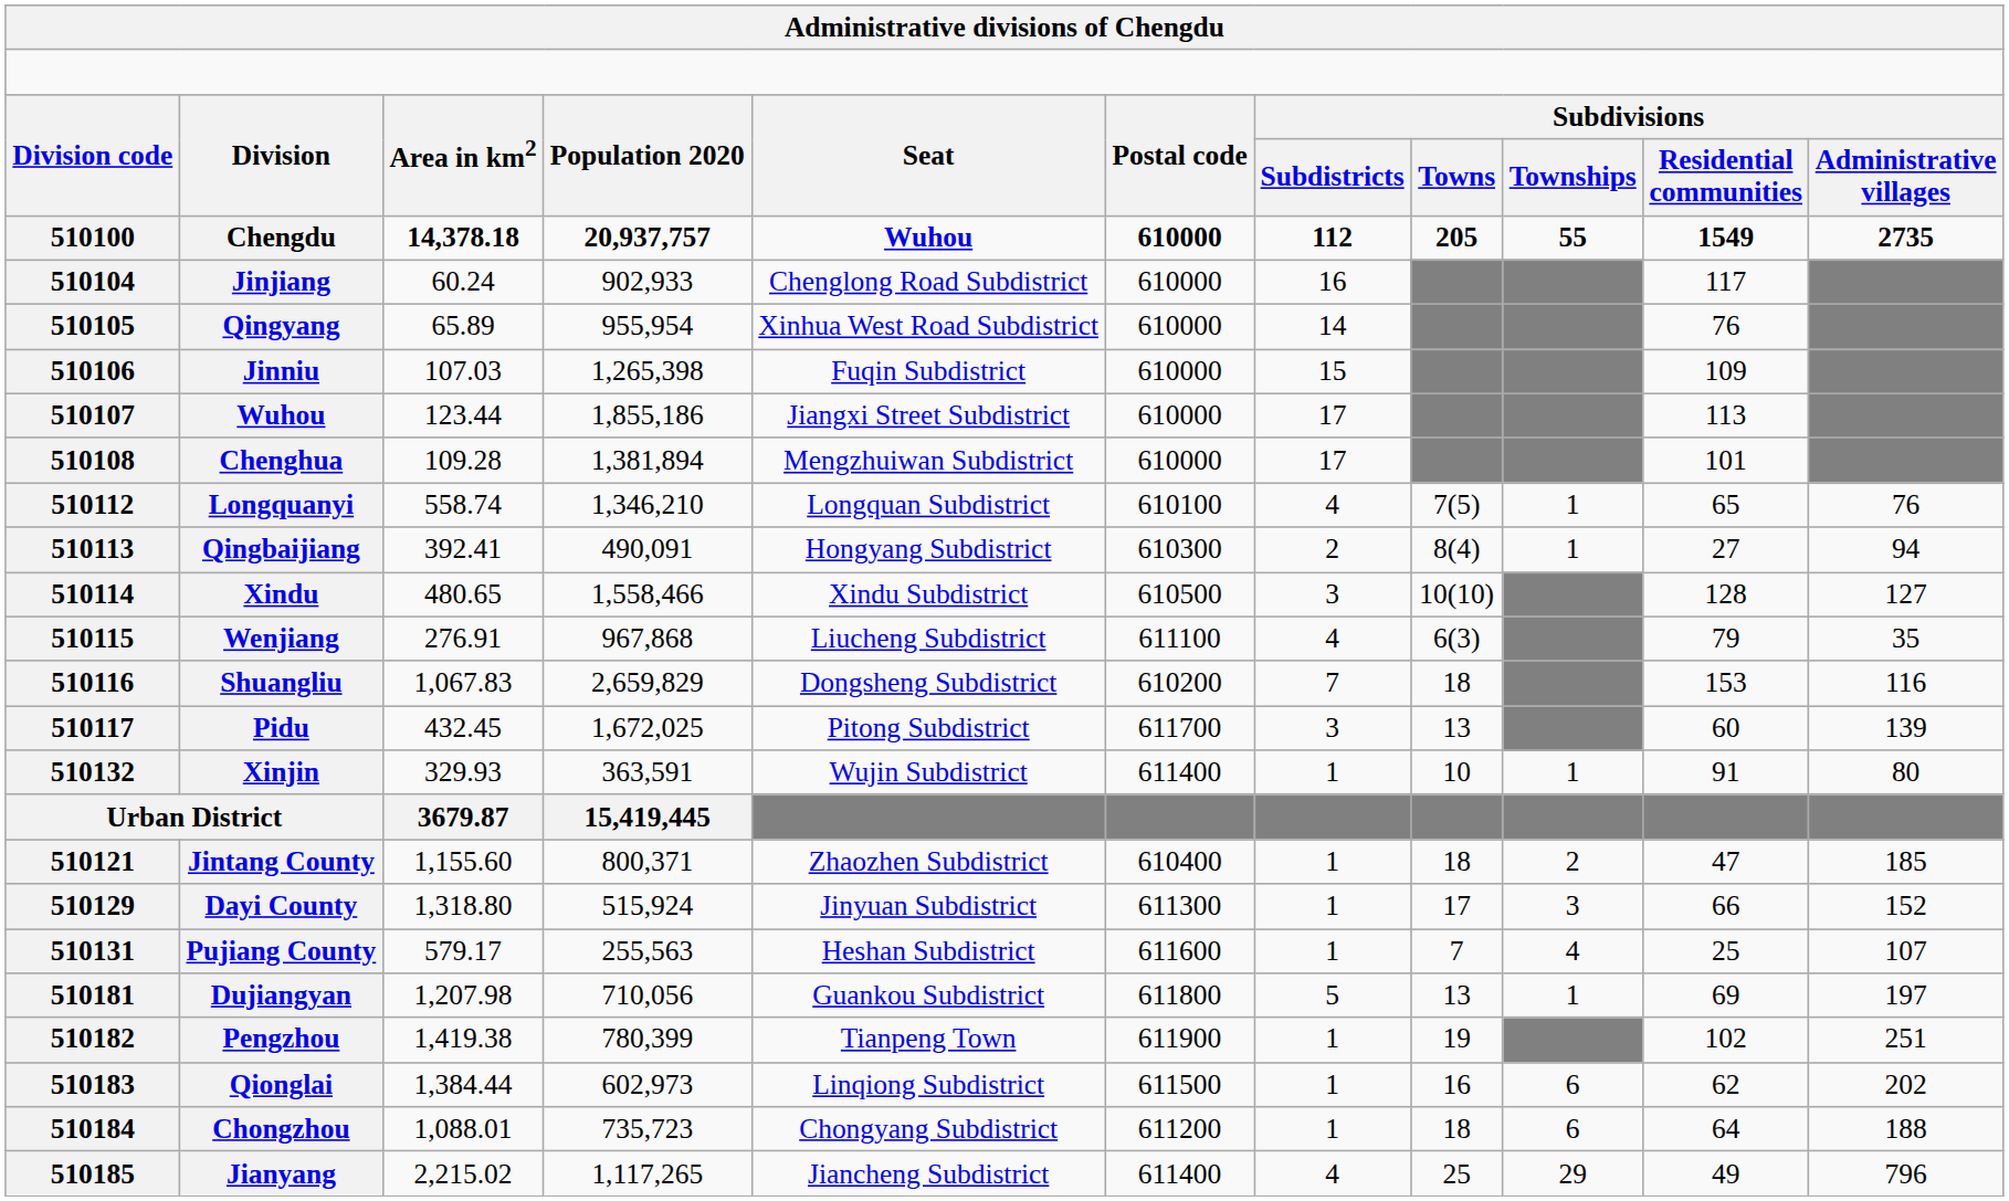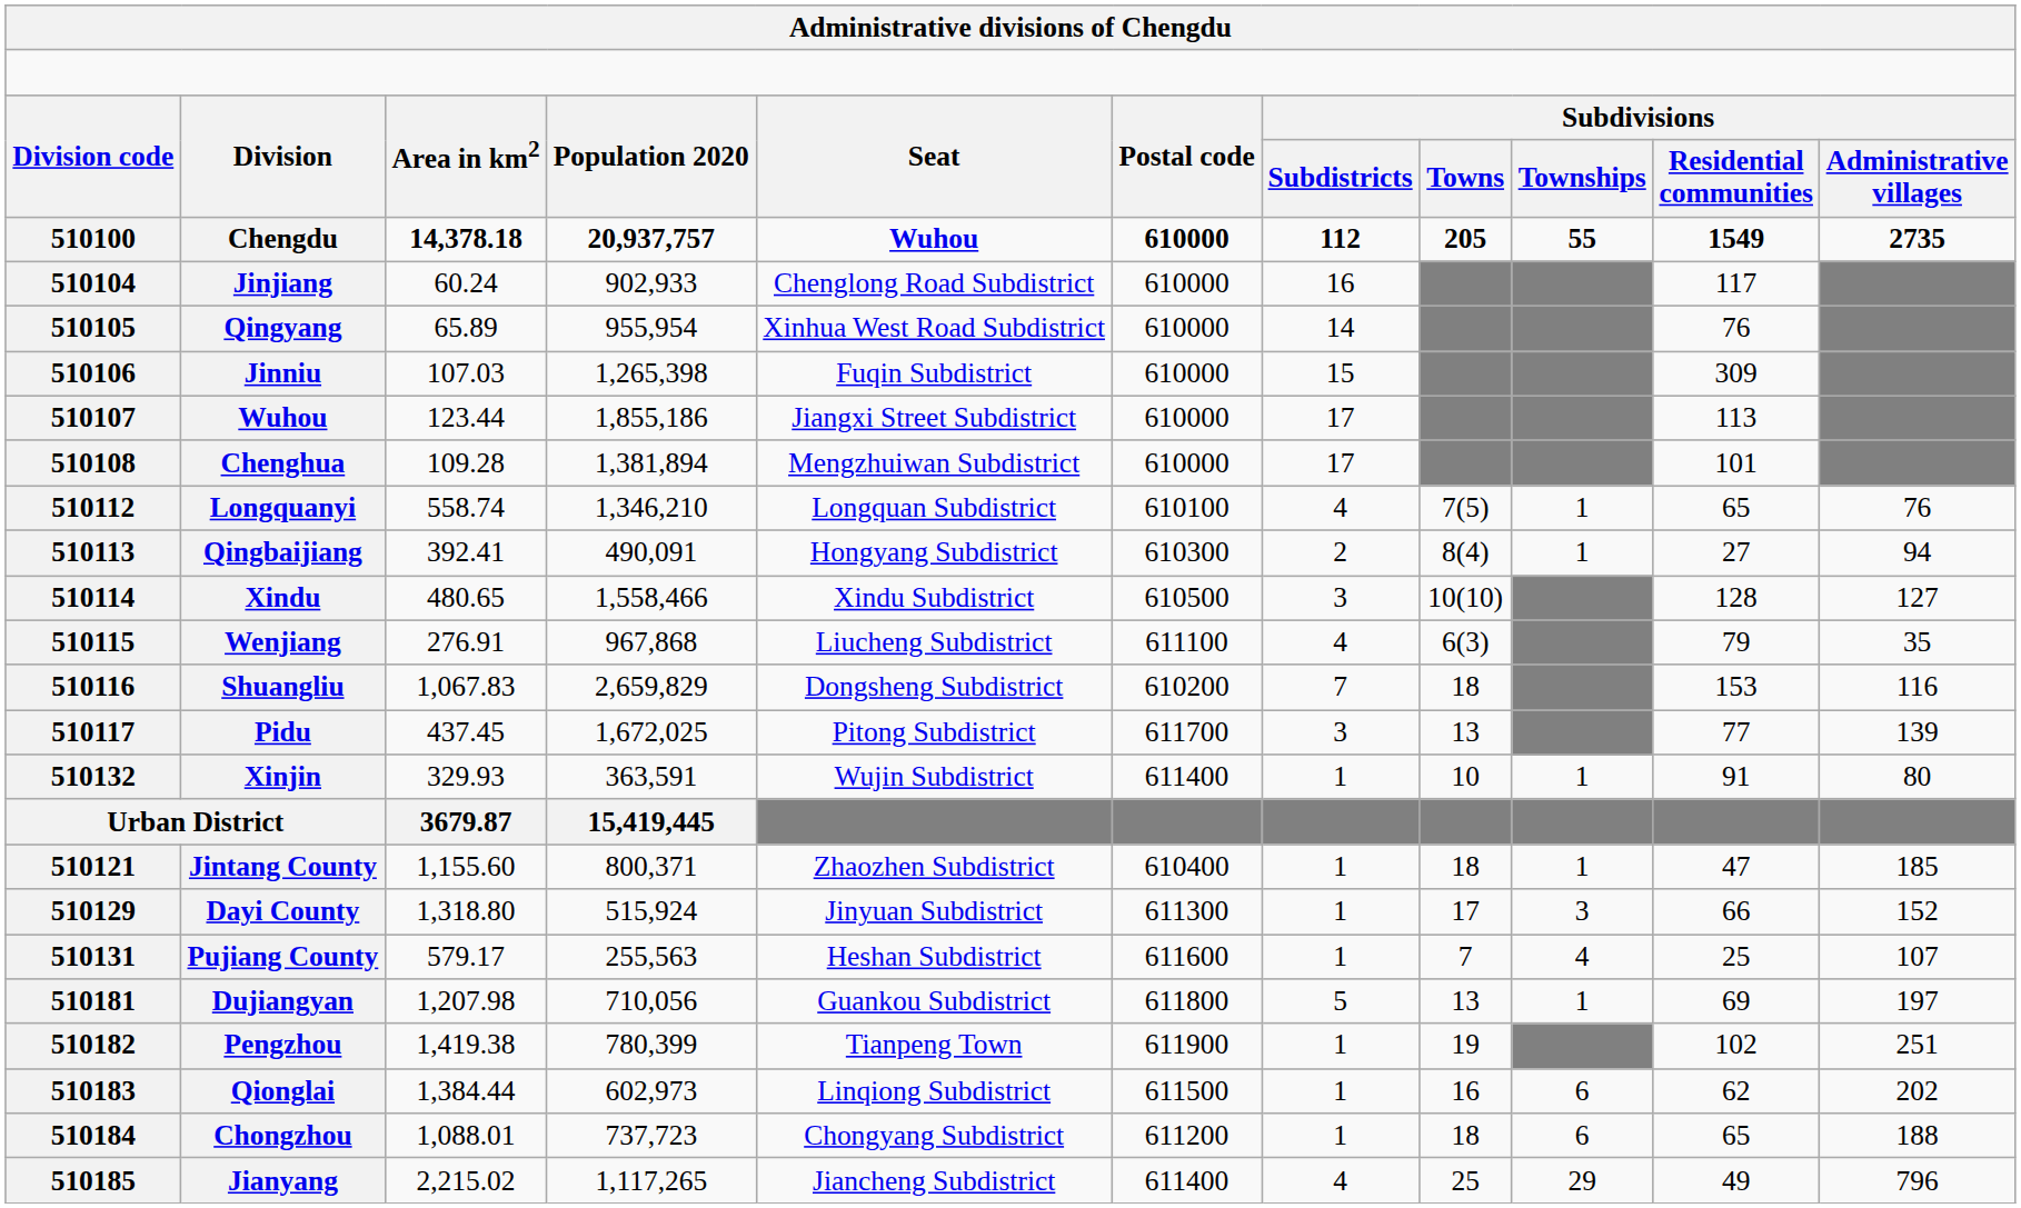Jinniu | column 10: 109 -> 309
Pidu | column 3: 432.45 -> 437.45
Pidu | column 10: 60 -> 77
Jintang County | column 9: 2 -> 1
Chongzhou | column 4: 735,723 -> 737,723
Chongzhou | column 10: 64 -> 65
